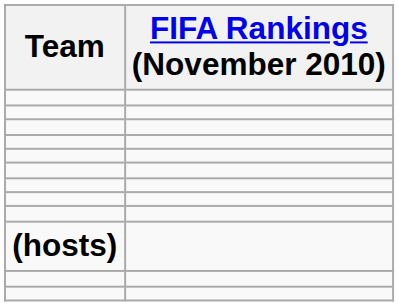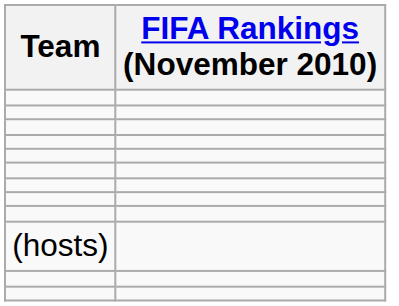row 11 | Team: bold -> normal
